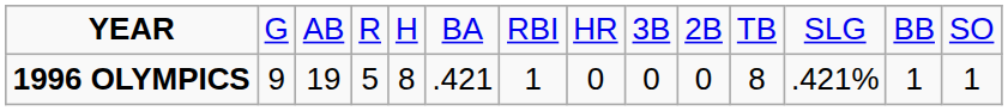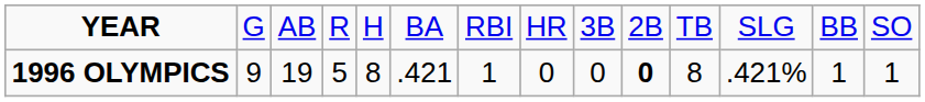1996 OLYMPICS | column 10: normal -> bold
